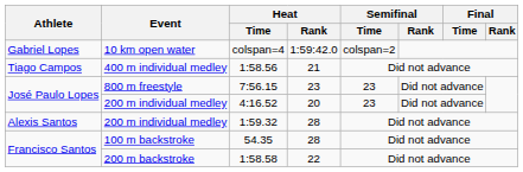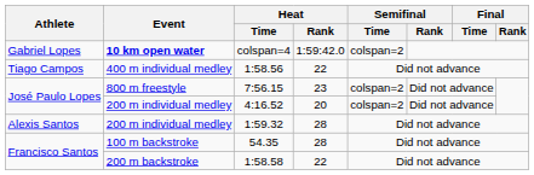colspan=4 | Event: normal -> bold
1:58.56 | Heat / Rank: 21 -> 22
7:56.15 | Semifinal / Time: 23 -> colspan=2
4:16.52 | Semifinal / Time: 23 -> colspan=2
